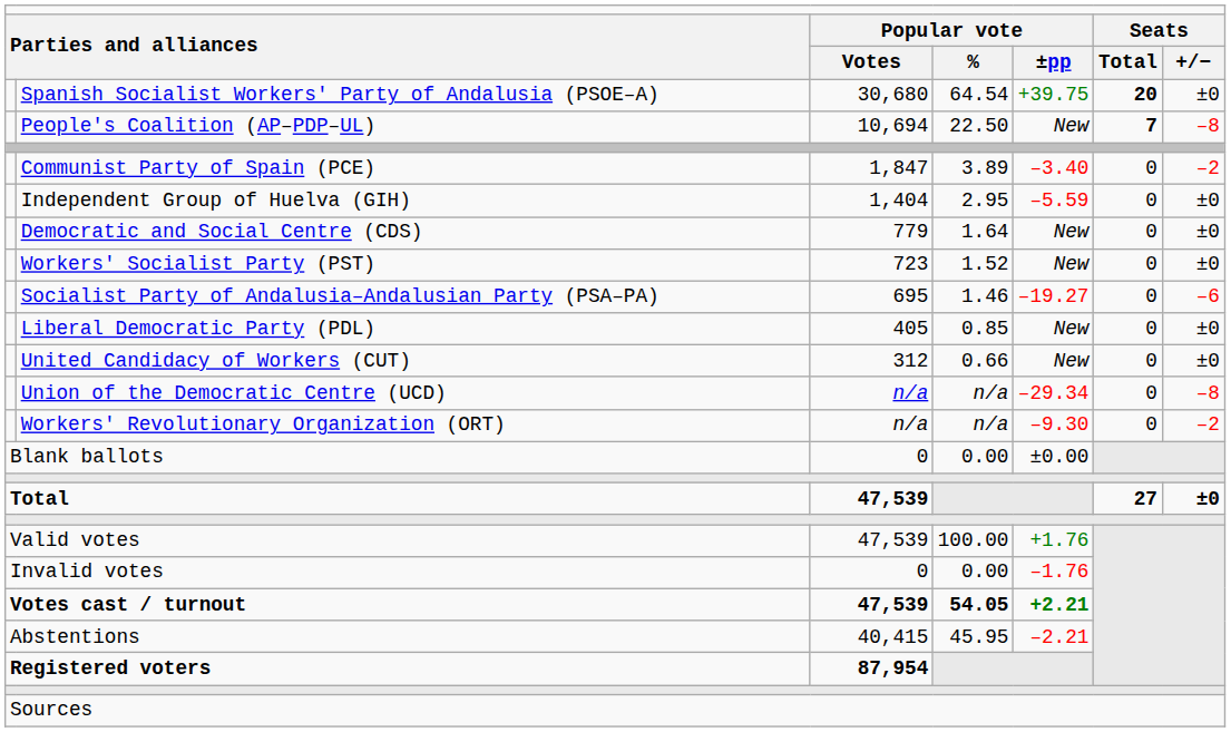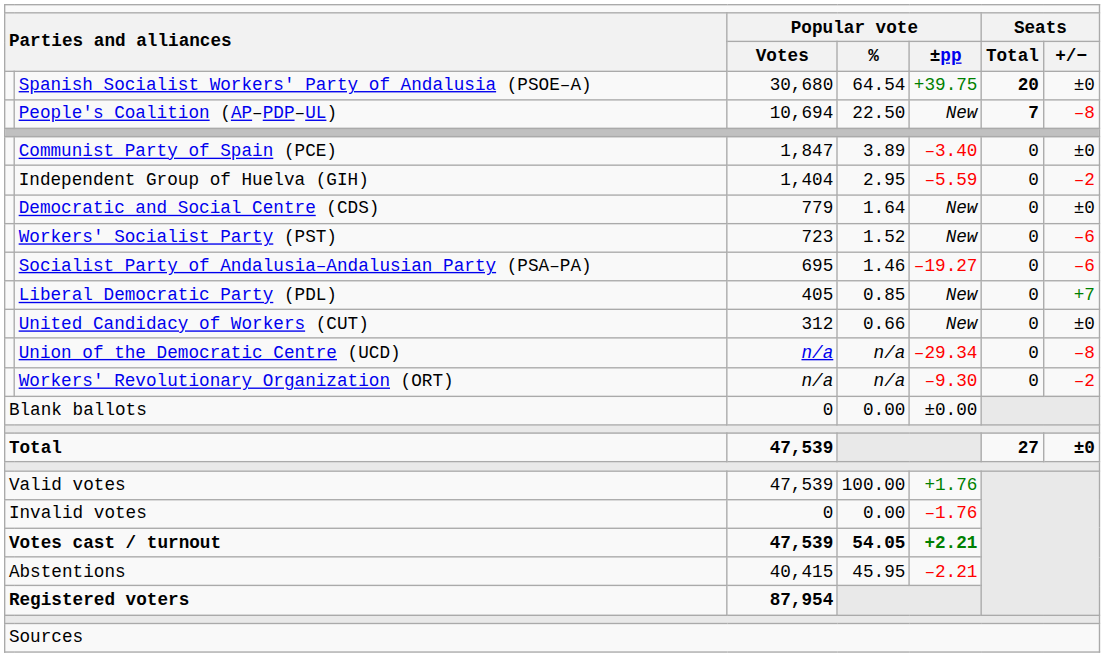Communist Party of Spain (PCE) | column 7: –2 -> ±0
Independent Group of Huelva (GIH) | column 7: ±0 -> –2
Workers' Socialist Party (PST) | column 7: ±0 -> –6
Liberal Democratic Party (PDL) | column 7: ±0 -> +7
